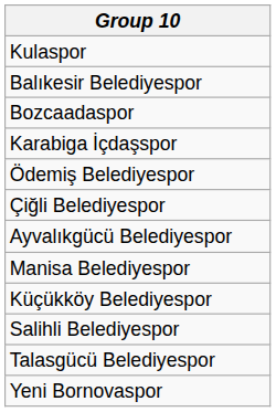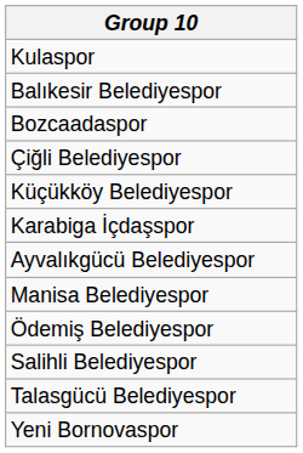row 5 | column 1: Karabiga İçdaşspor -> Çiğli Belediyespor
row 6 | column 1: Ödemiş Belediyespor -> Küçükköy Belediyespor
row 7 | column 1: Çiğli Belediyespor -> Karabiga İçdaşspor
row 10 | column 1: Küçükköy Belediyespor -> Ödemiş Belediyespor
